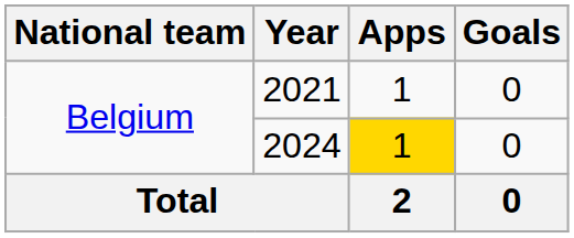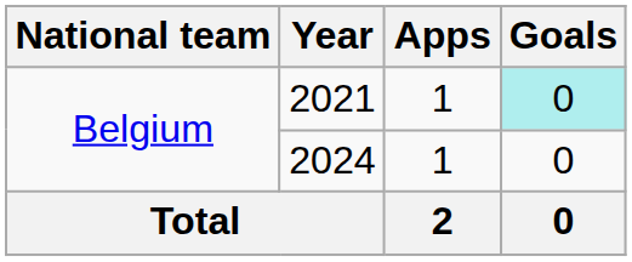2021 | Goals: no background -> paleturquoise background
2024 | Apps: gold background -> no background
